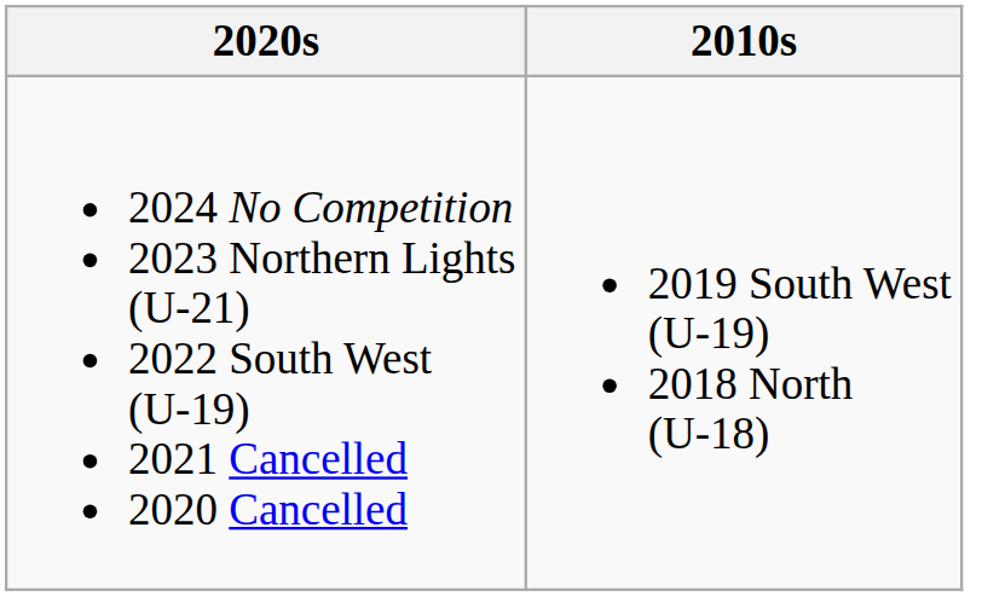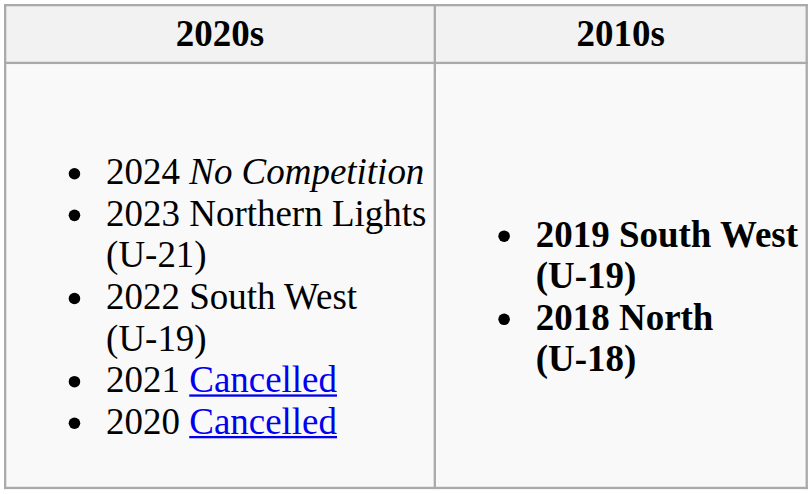row 2 | 2010s: normal -> bold
